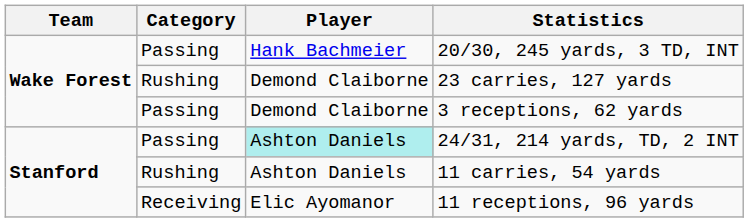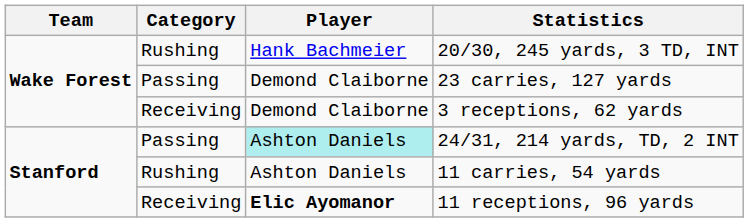20/30, 245 yards, 3 TD, INT | Category: Passing -> Rushing
23 carries, 127 yards | Category: Rushing -> Passing
3 receptions, 62 yards | Category: Passing -> Receiving
11 receptions, 96 yards | Player: normal -> bold
